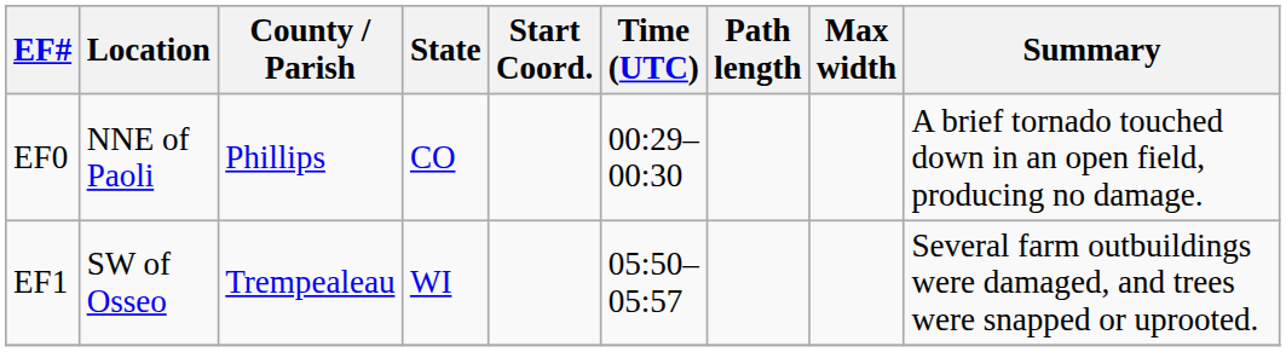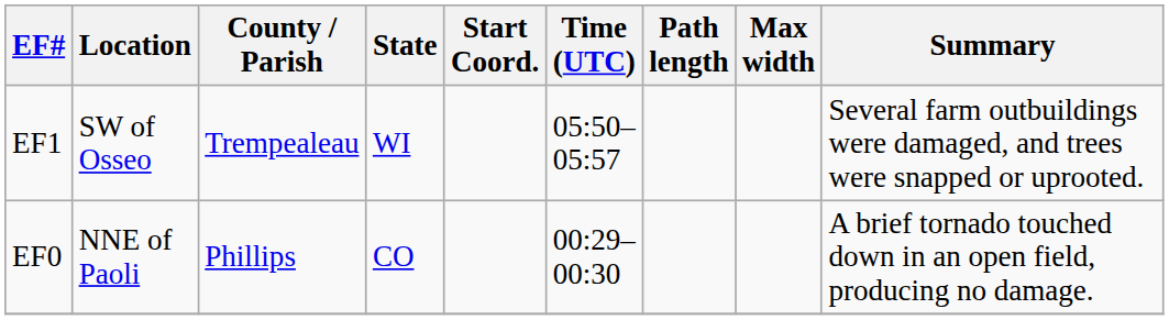rows swapped: EF1 <-> EF0
